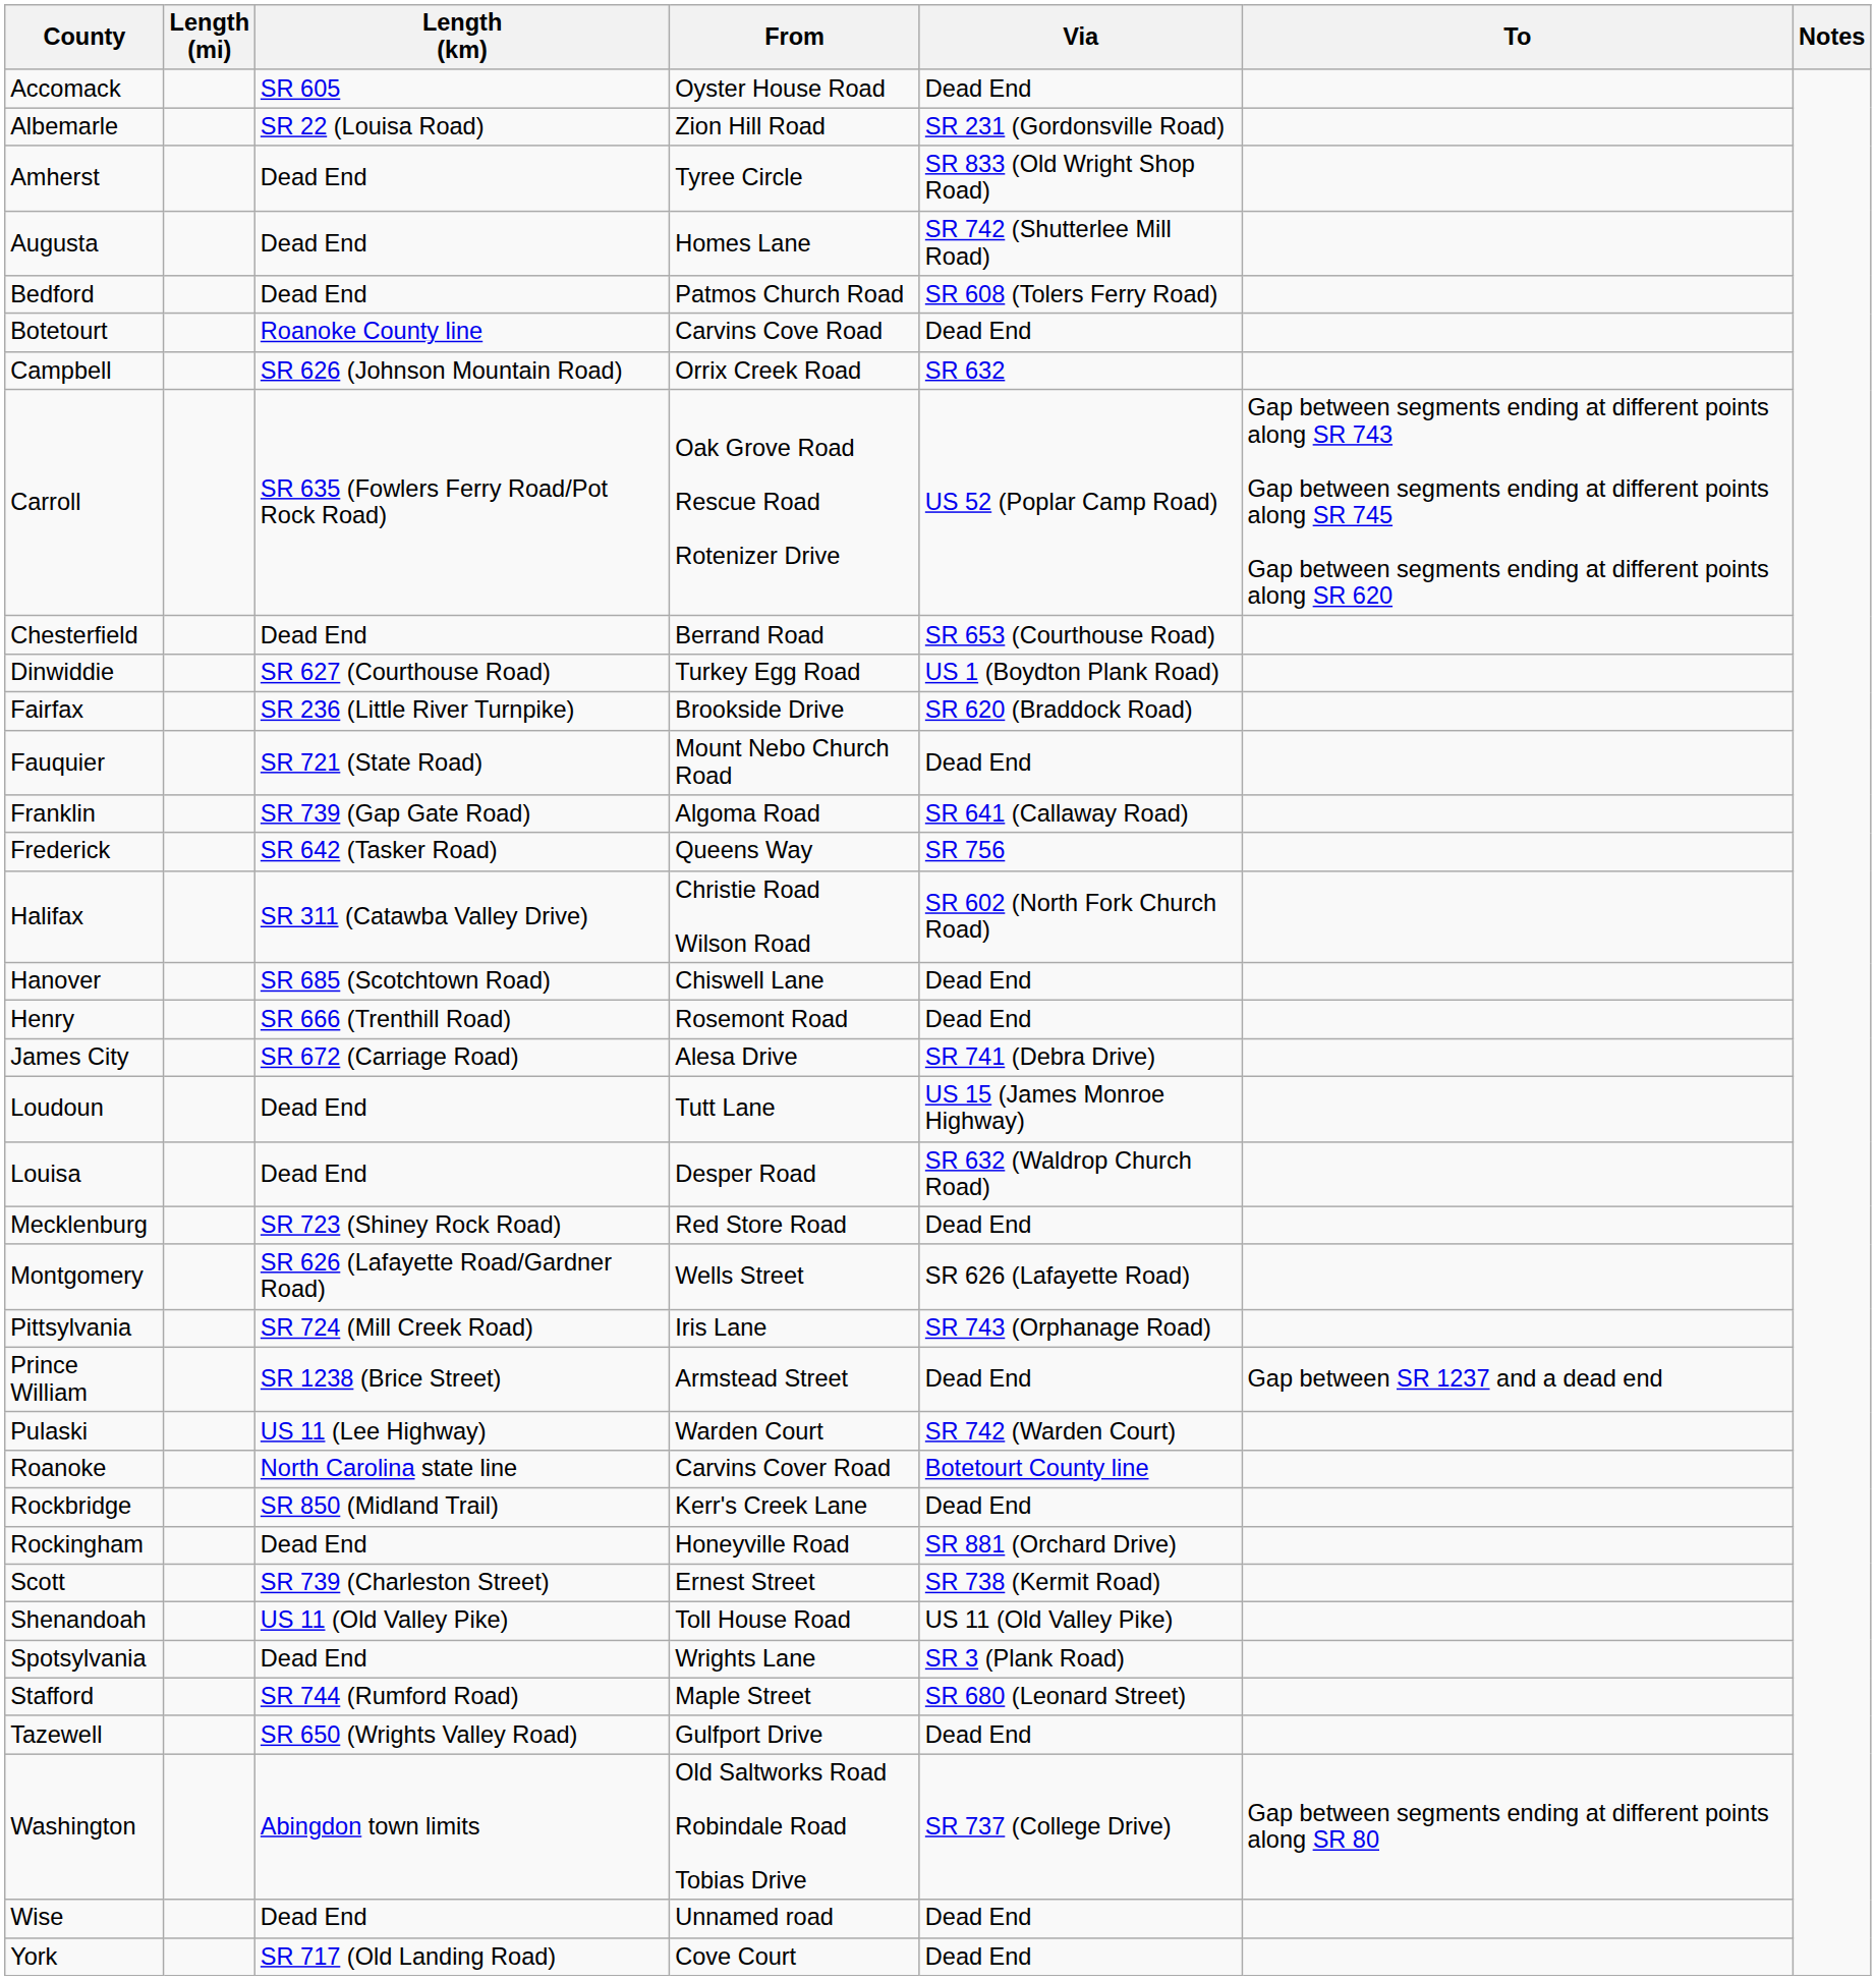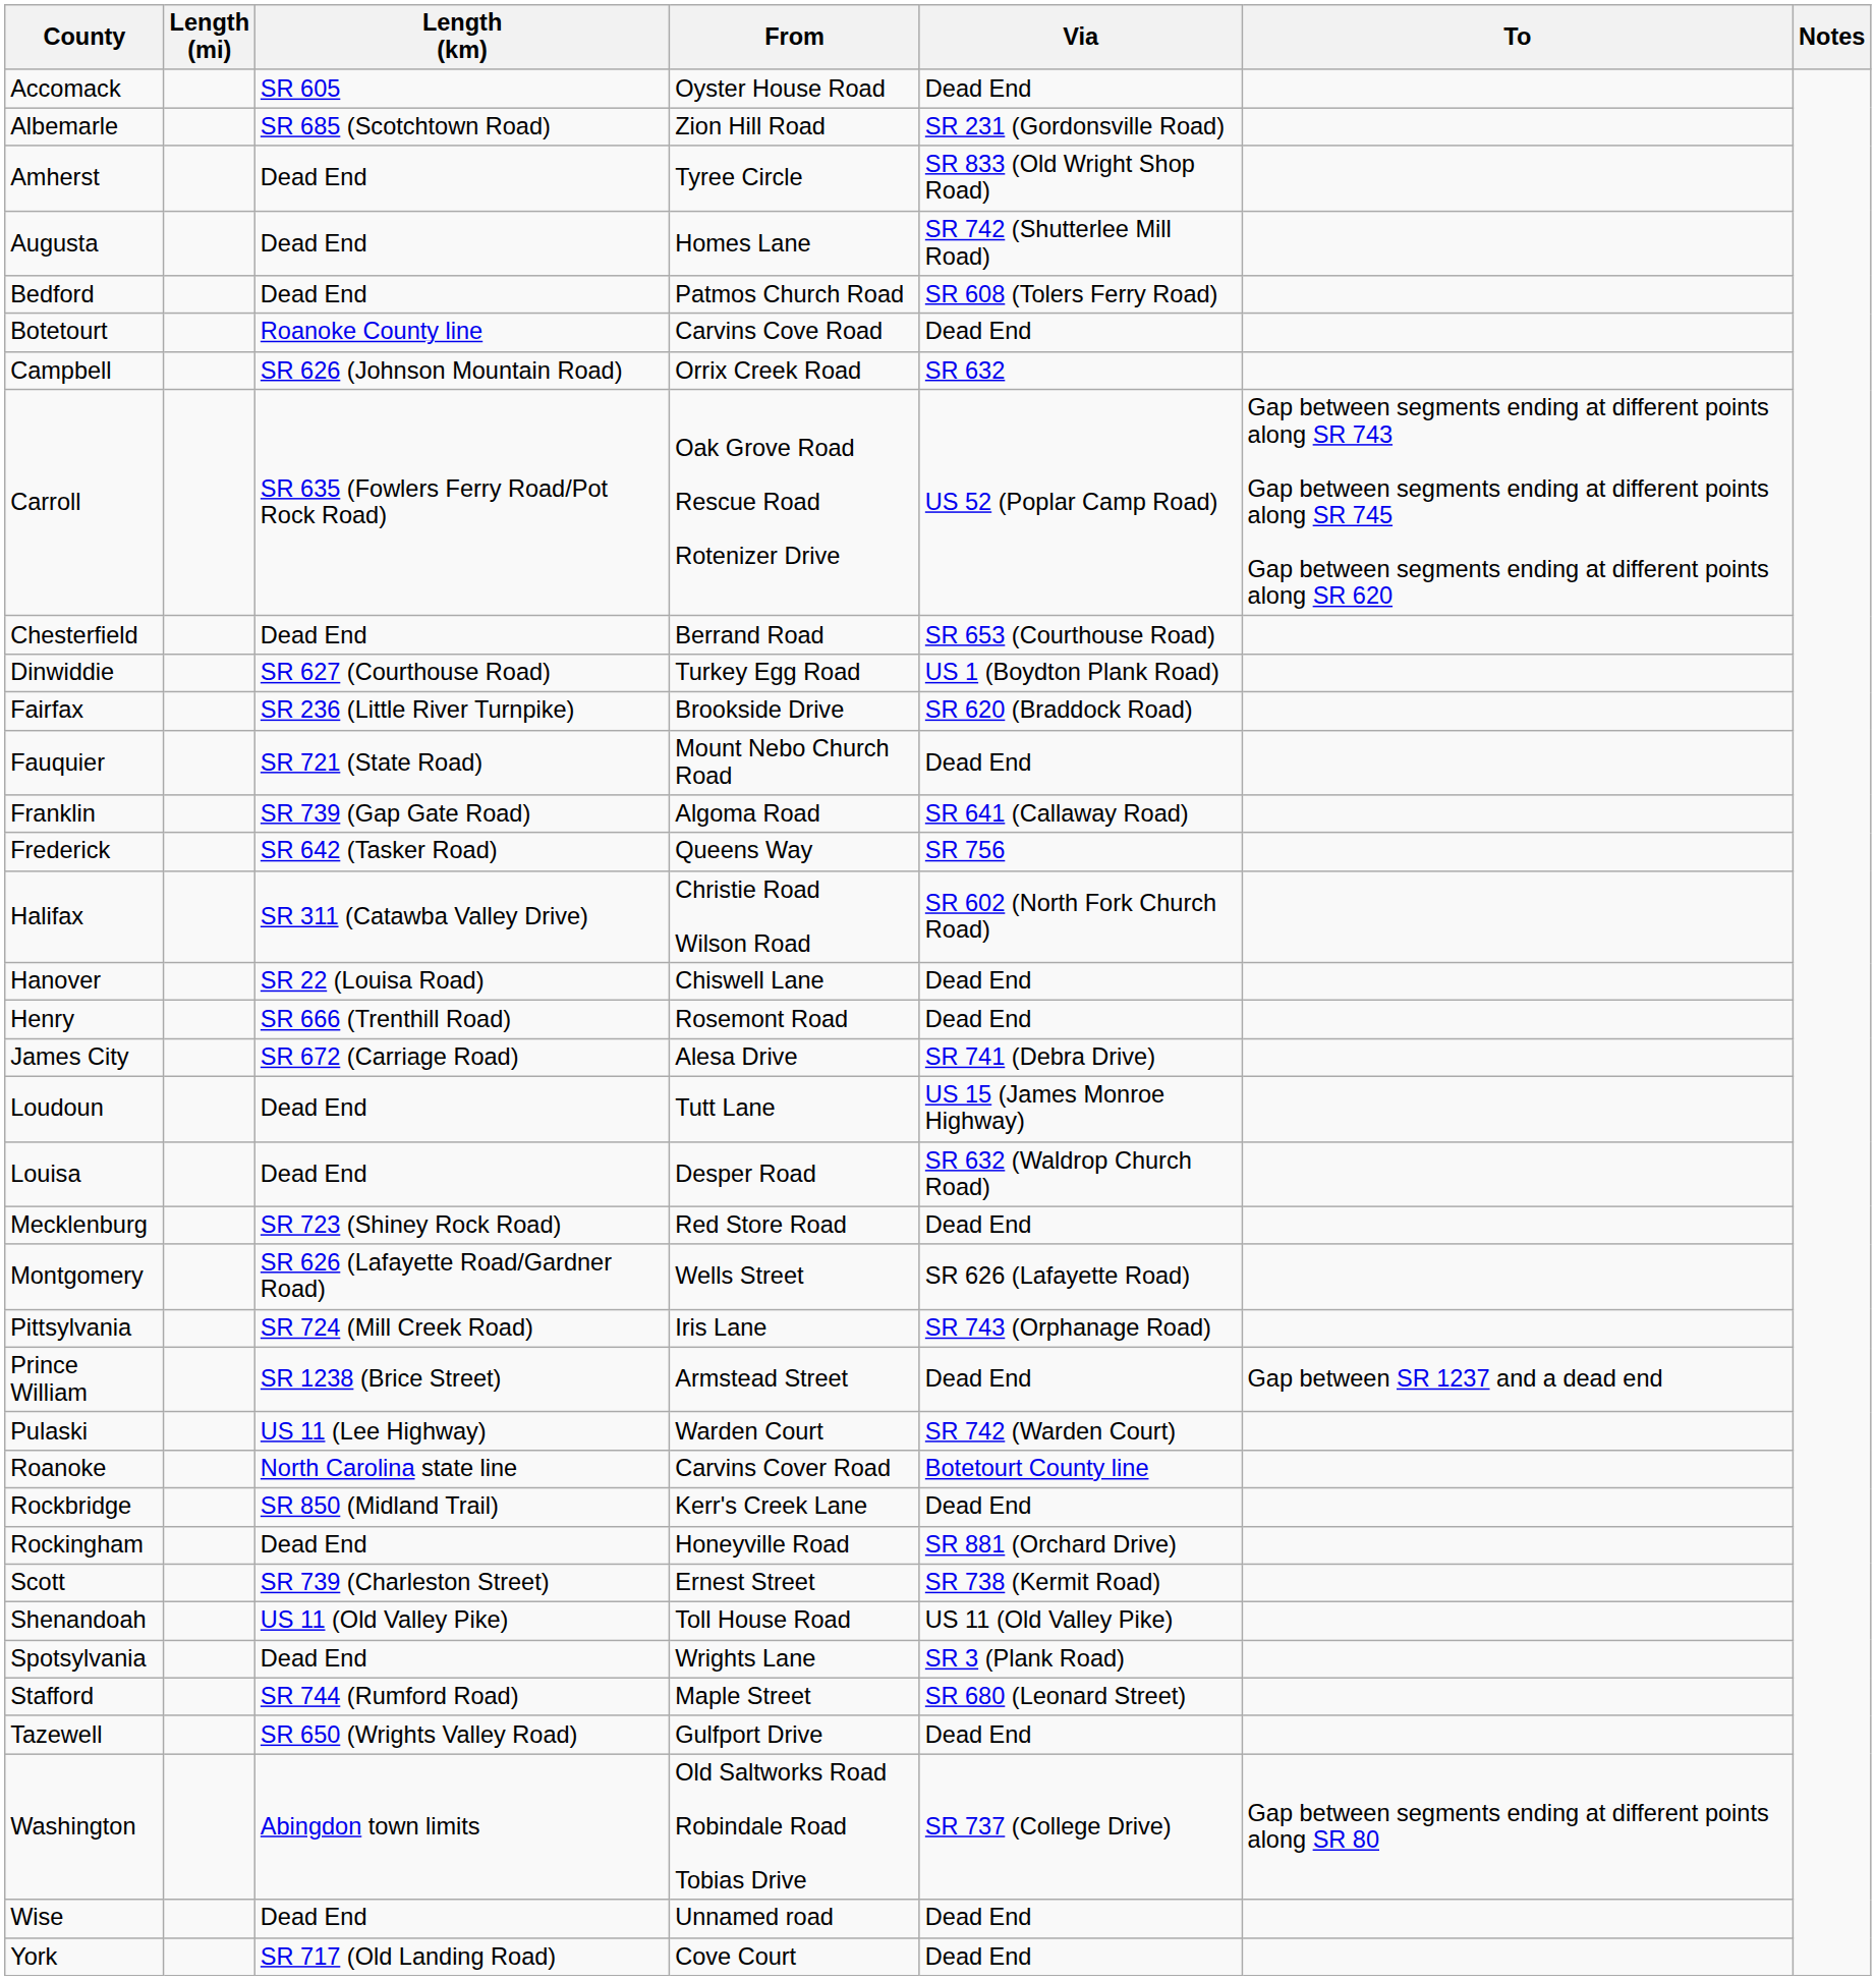Albemarle | Length (km): SR 22 (Louisa Road) -> SR 685 (Scotchtown Road)
Hanover | Length (km): SR 685 (Scotchtown Road) -> SR 22 (Louisa Road)
